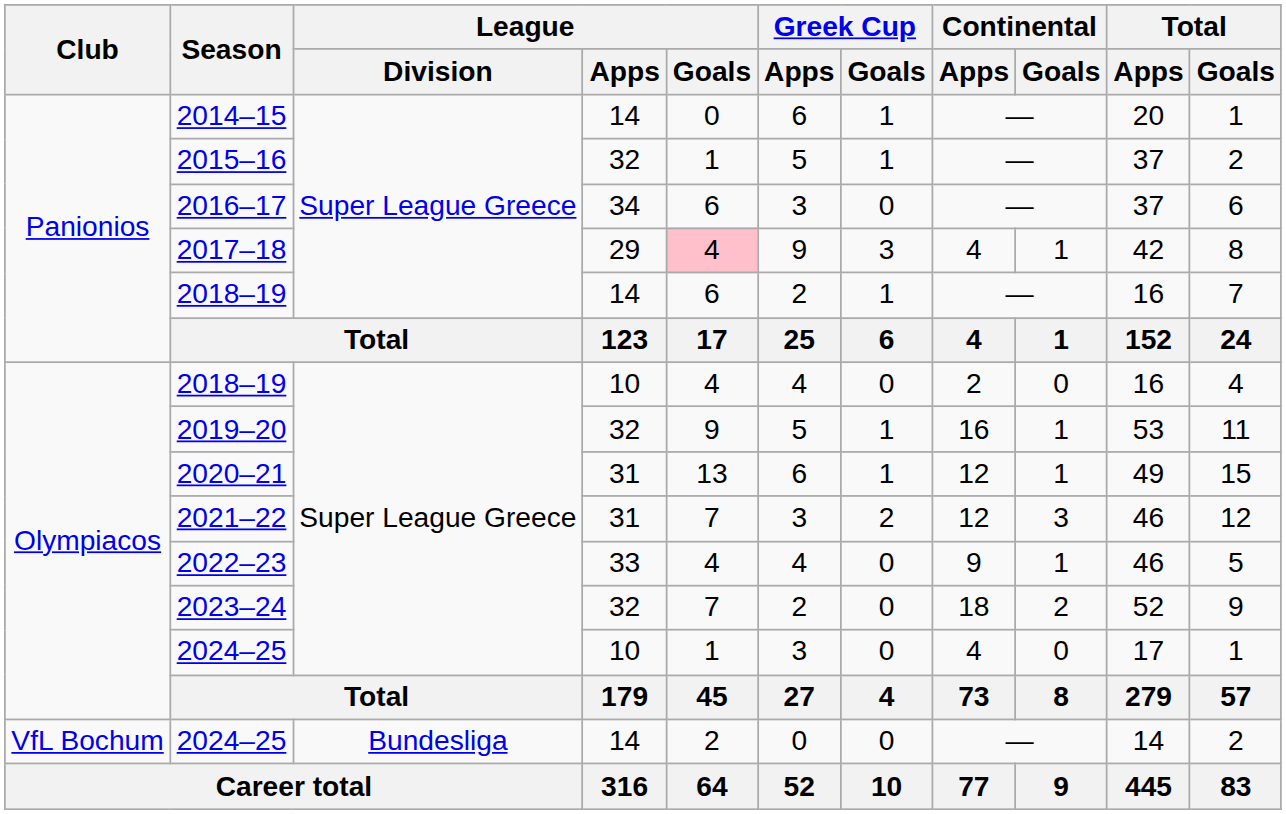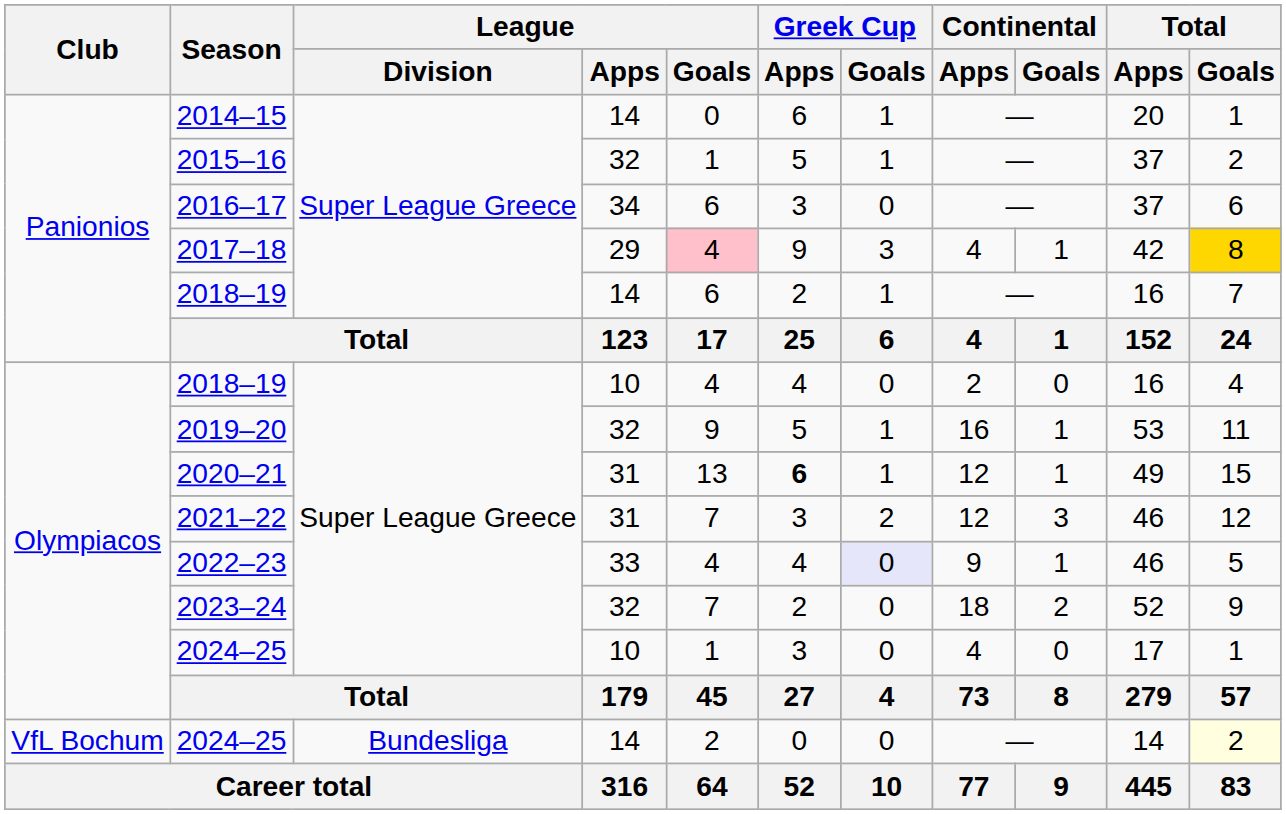2017–18 | Total / Goals: no background -> gold background
2020–21 | Greek Cup / Apps: normal -> bold
2022–23 | Greek Cup / Goals: no background -> lavender background
2024–25 / 14 | Total / Goals: no background -> lightyellow background
